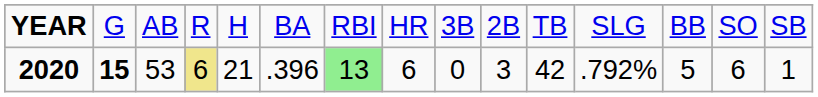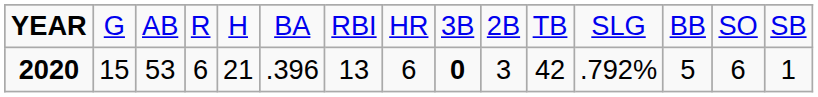2020 | column 2: bold -> normal
2020 | column 4: khaki background -> no background
2020 | column 7: lightgreen background -> no background
2020 | column 9: normal -> bold
